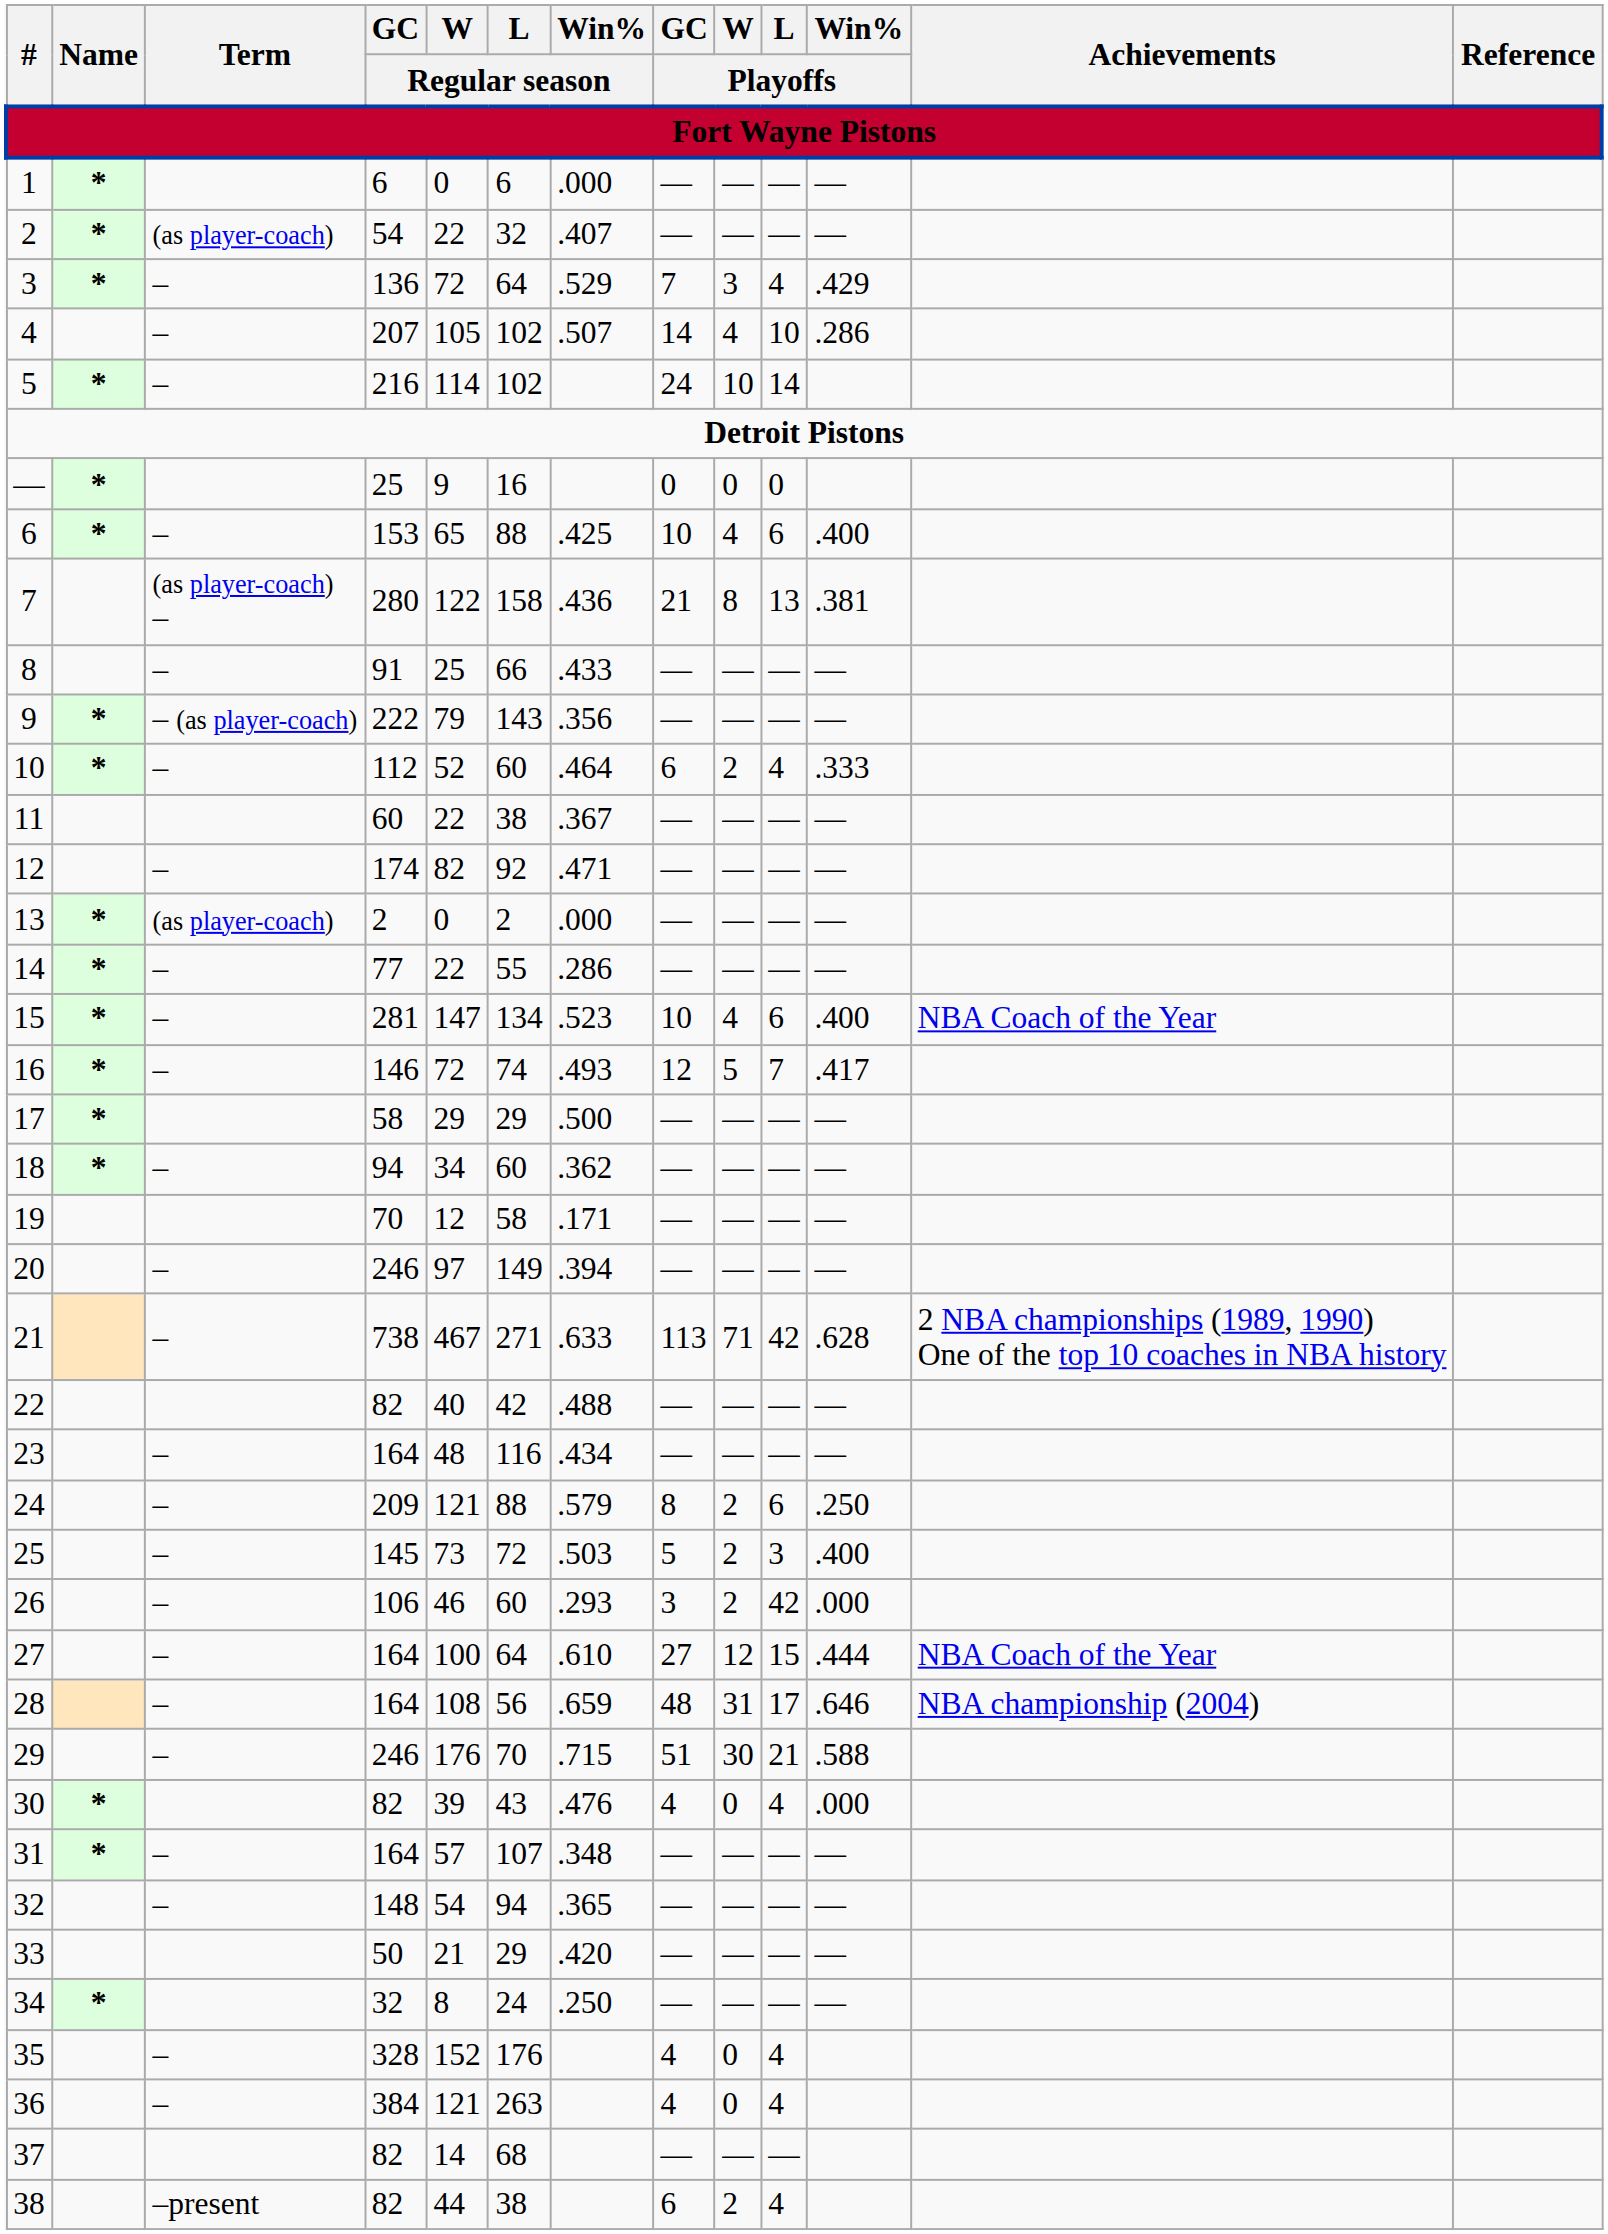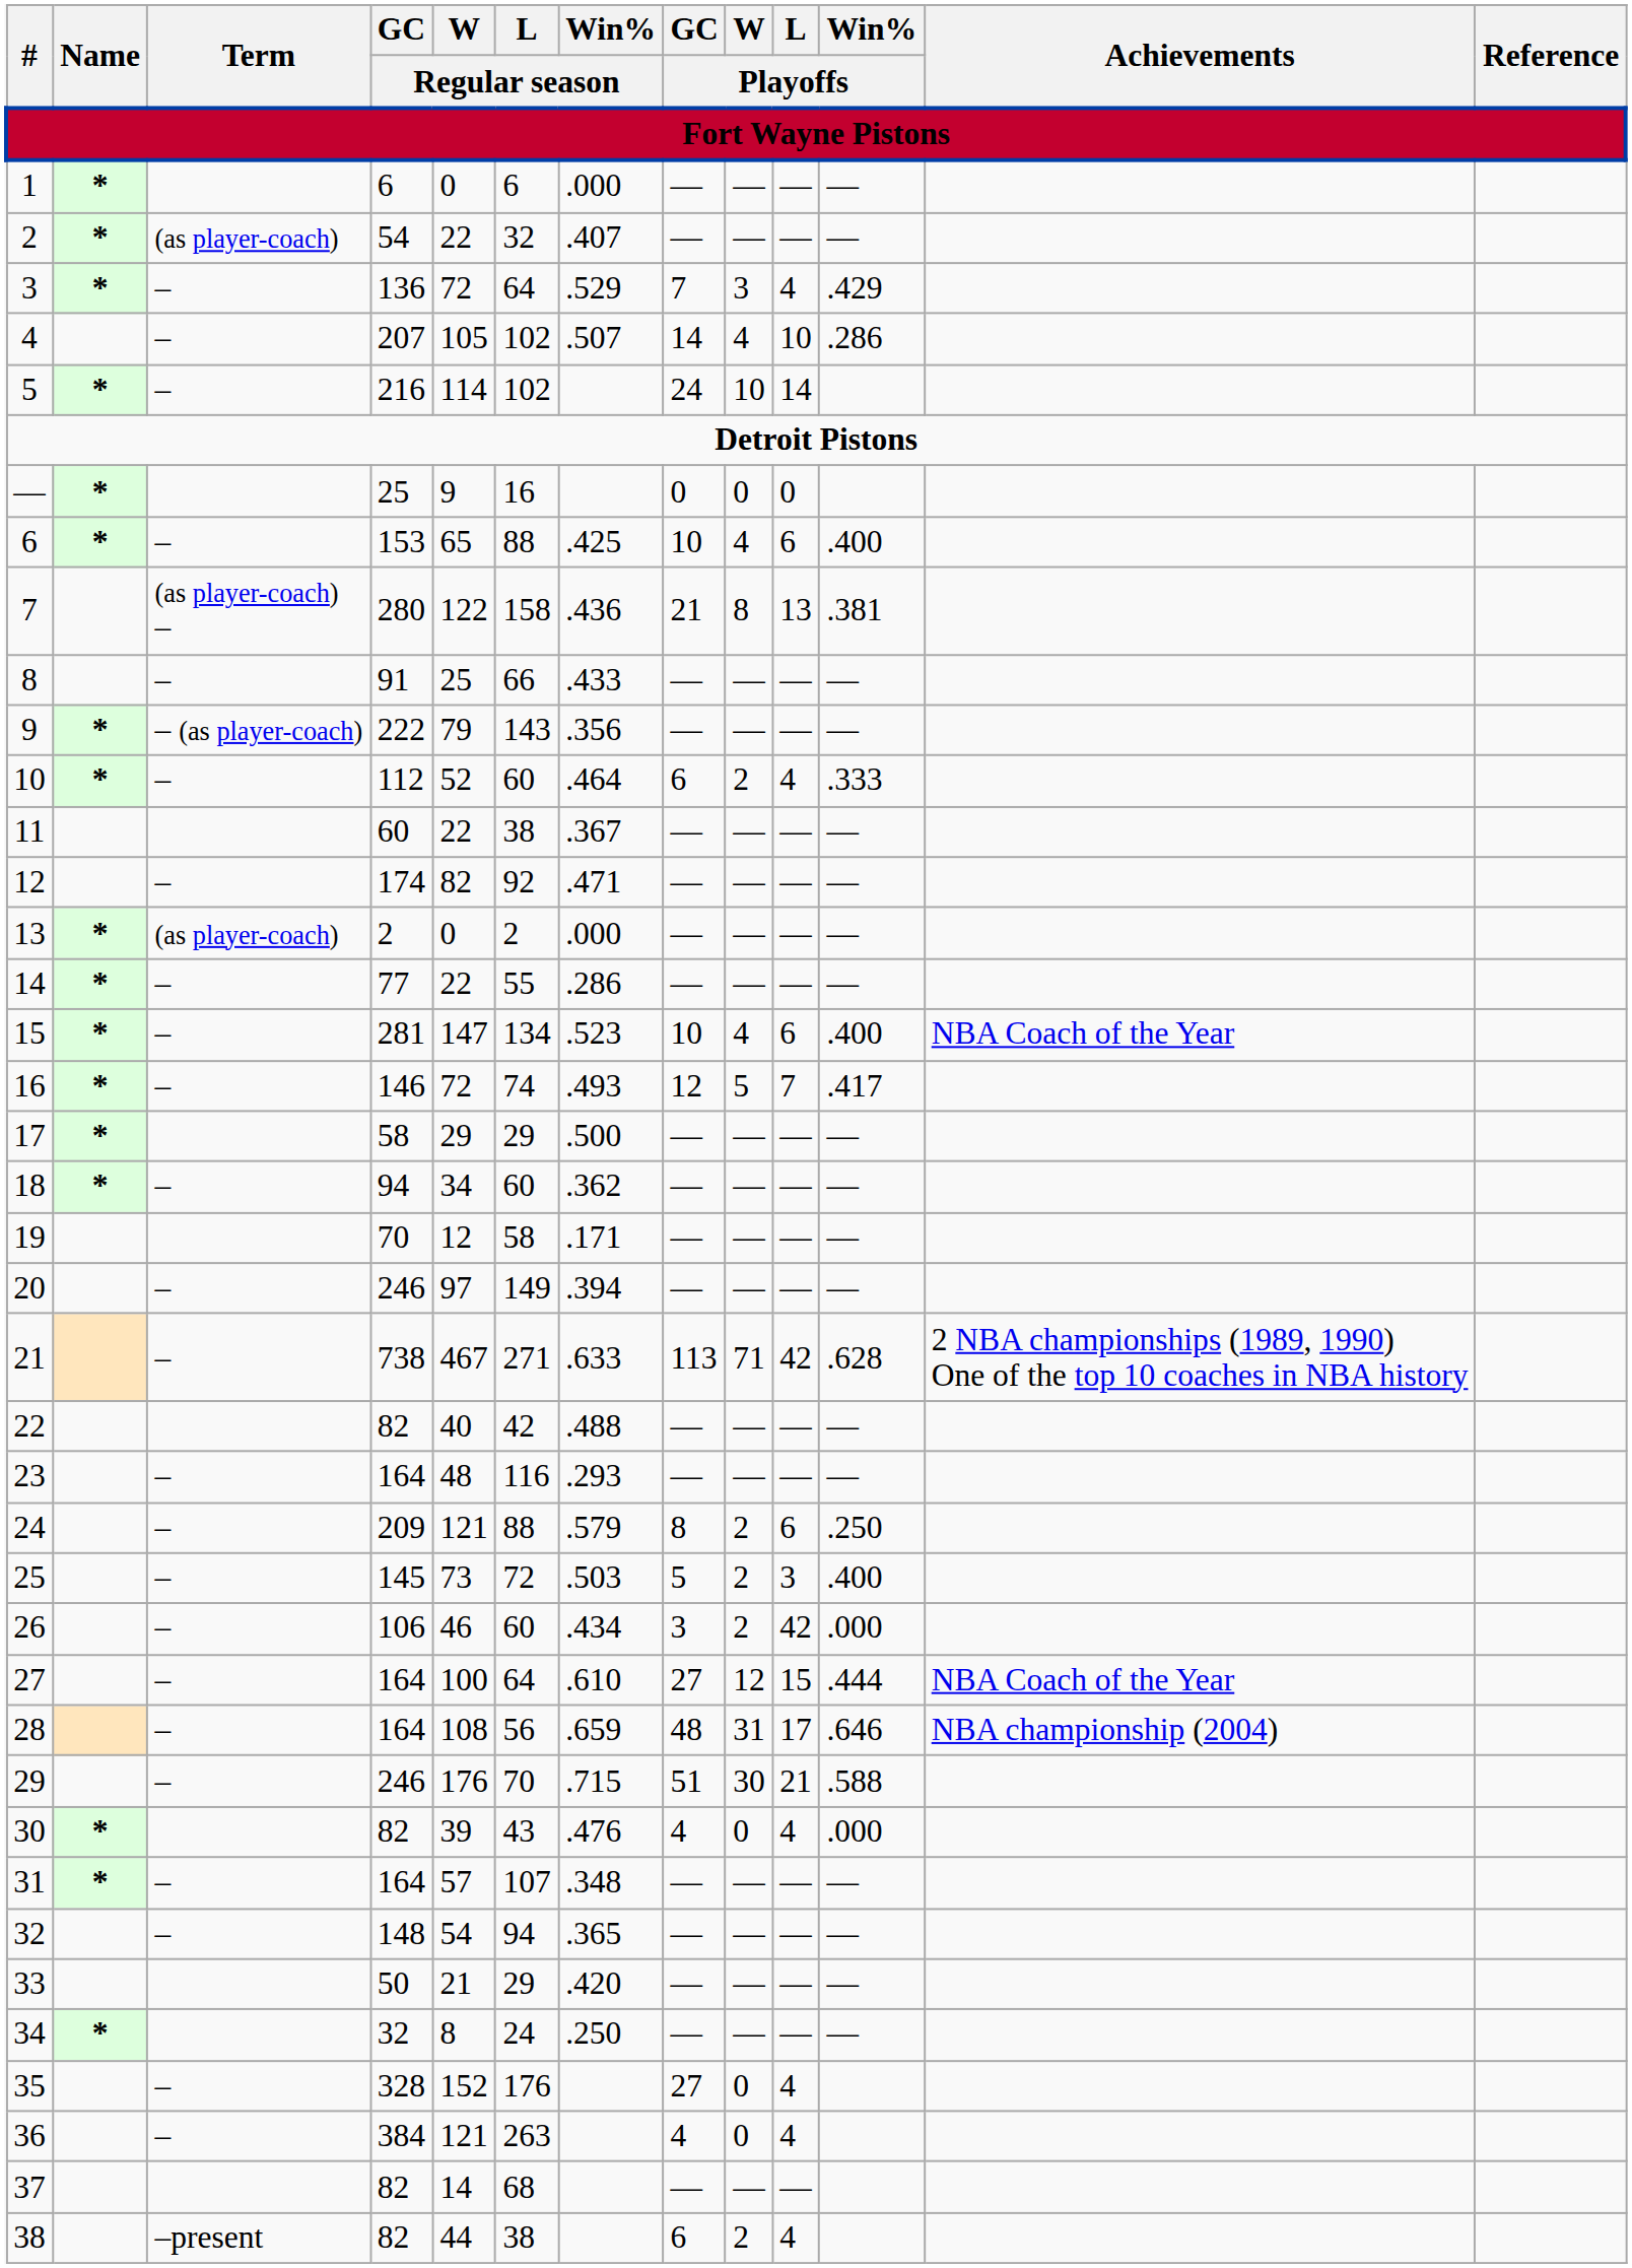23 | Win% / Regular season: .434 -> .293
26 | Win% / Regular season: .293 -> .434
35 | GC / Playoffs: 4 -> 27
